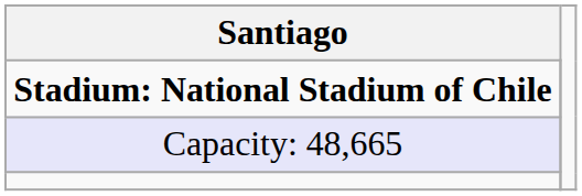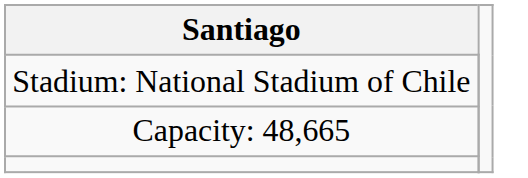Stadium: National Stadium of Chile | column 1: bold -> normal
Capacity: 48,665 | column 1: lavender background -> no background
